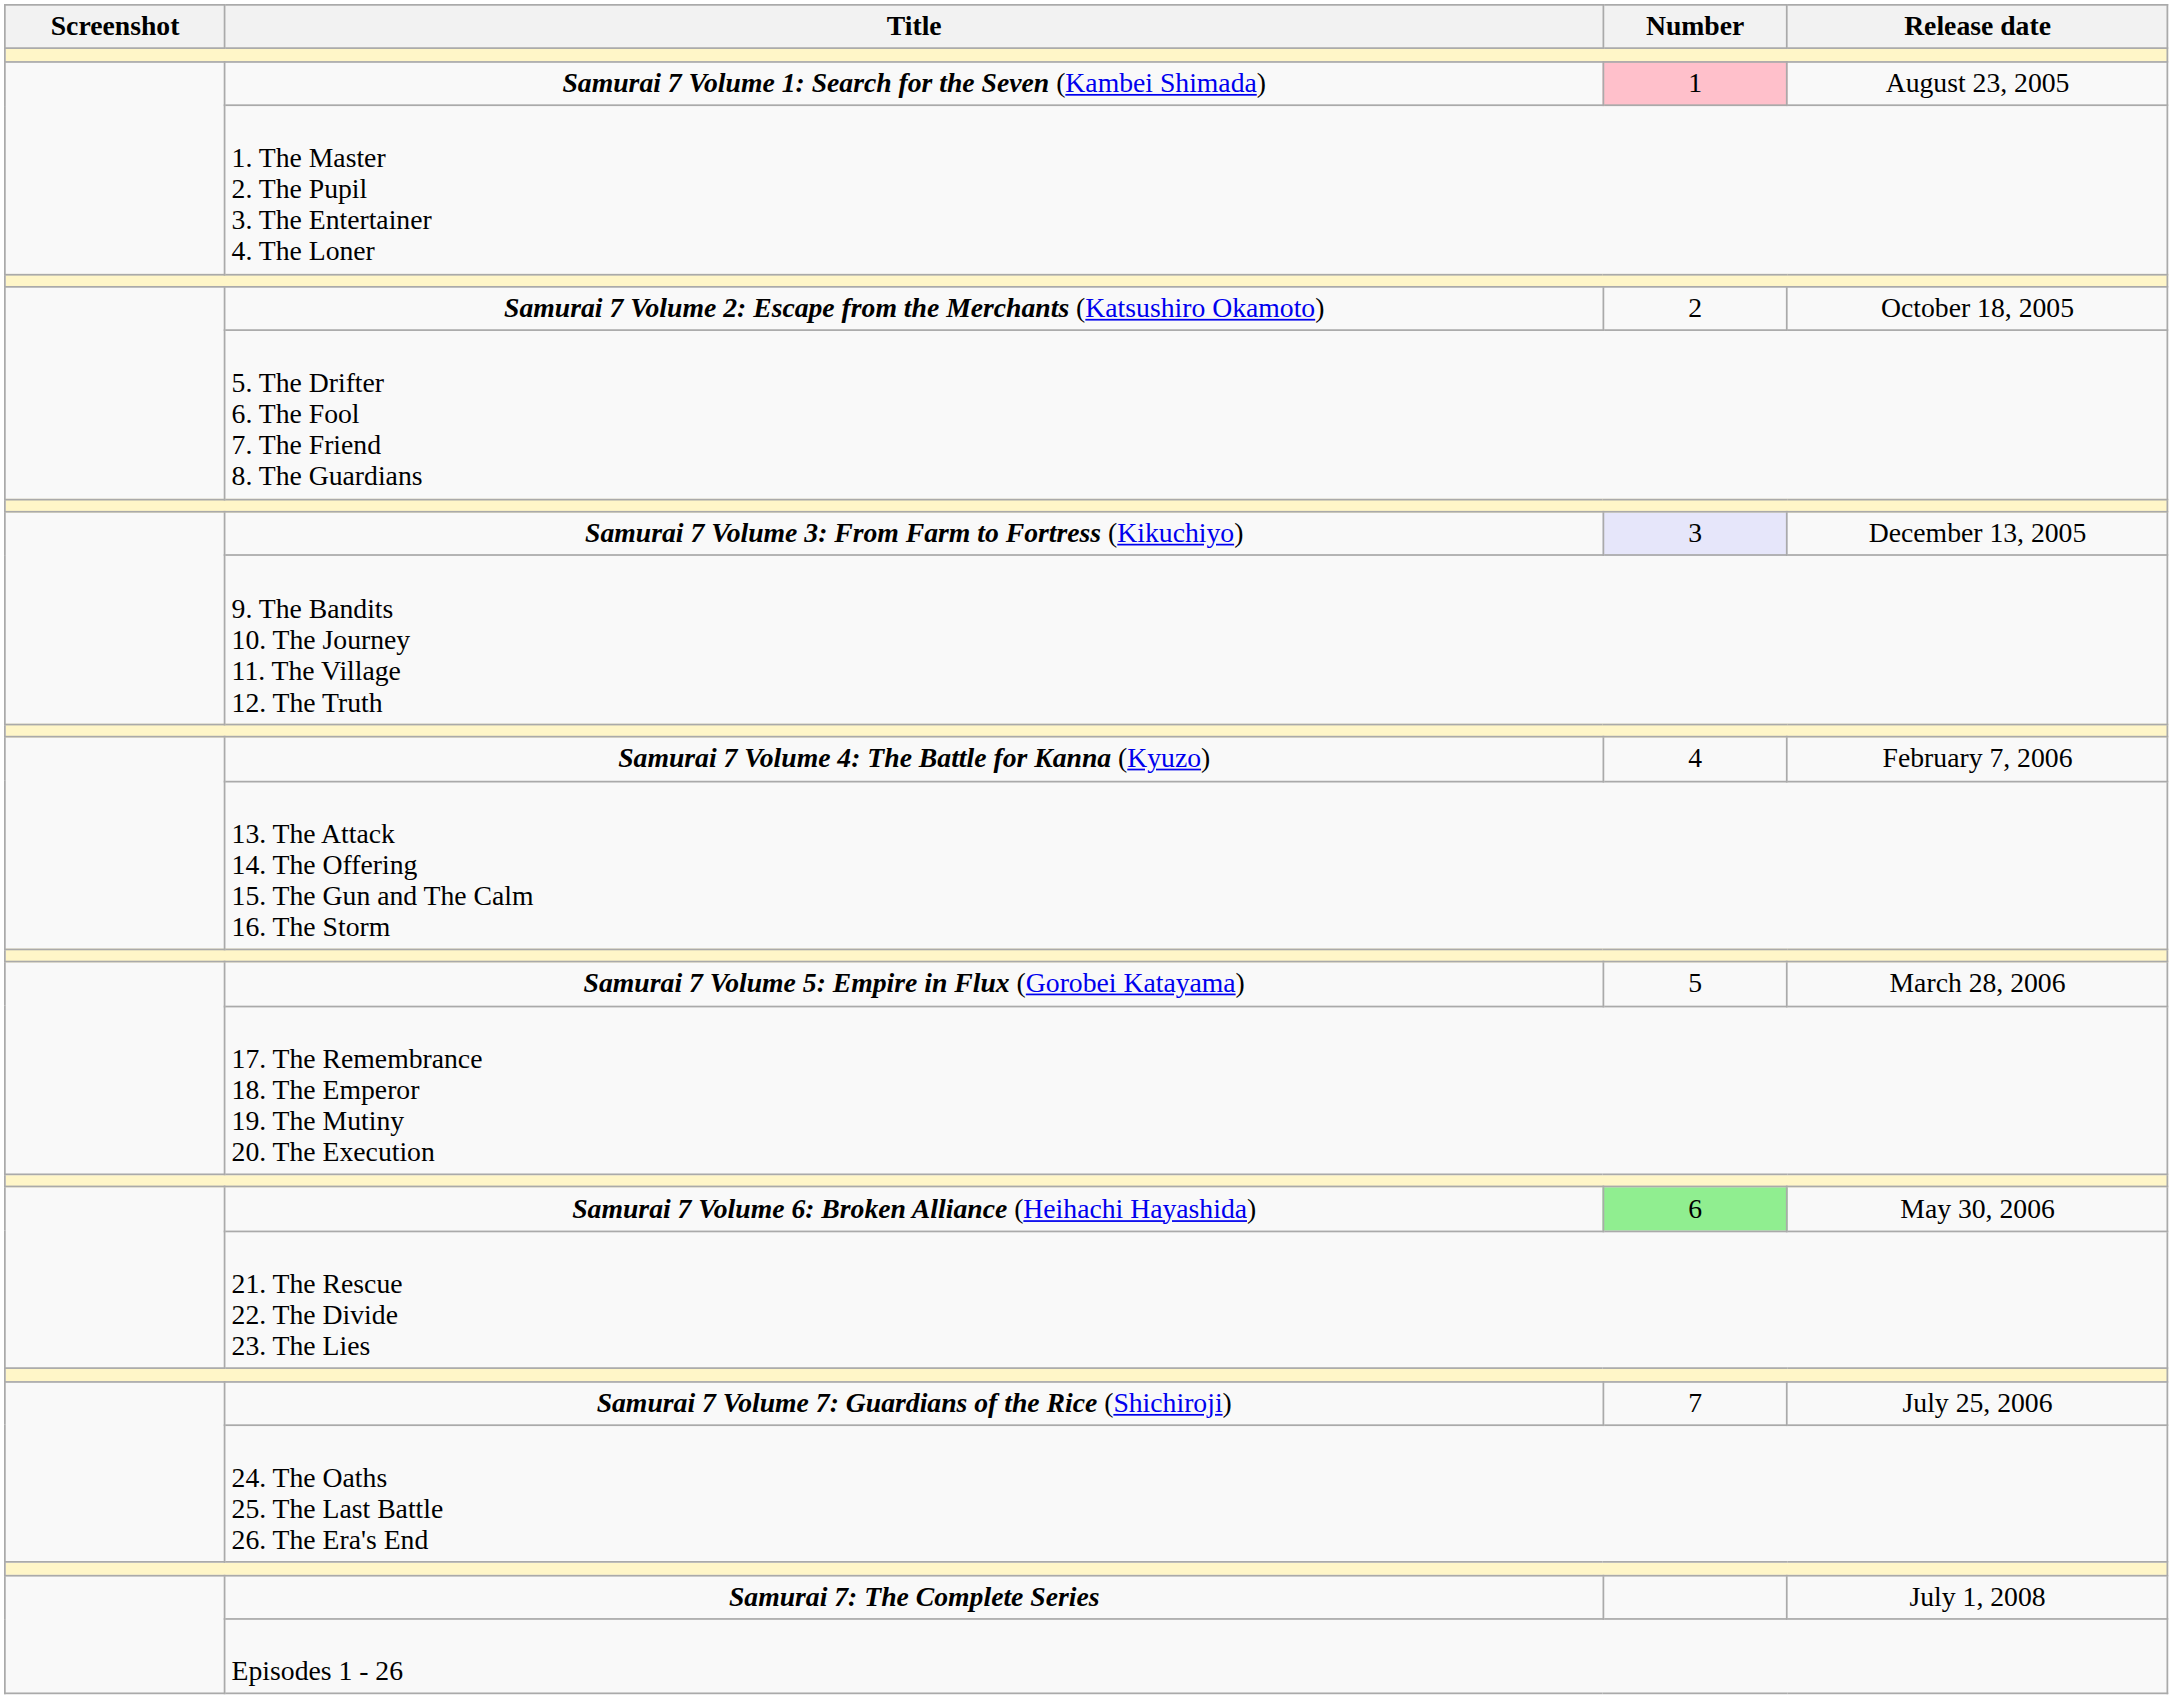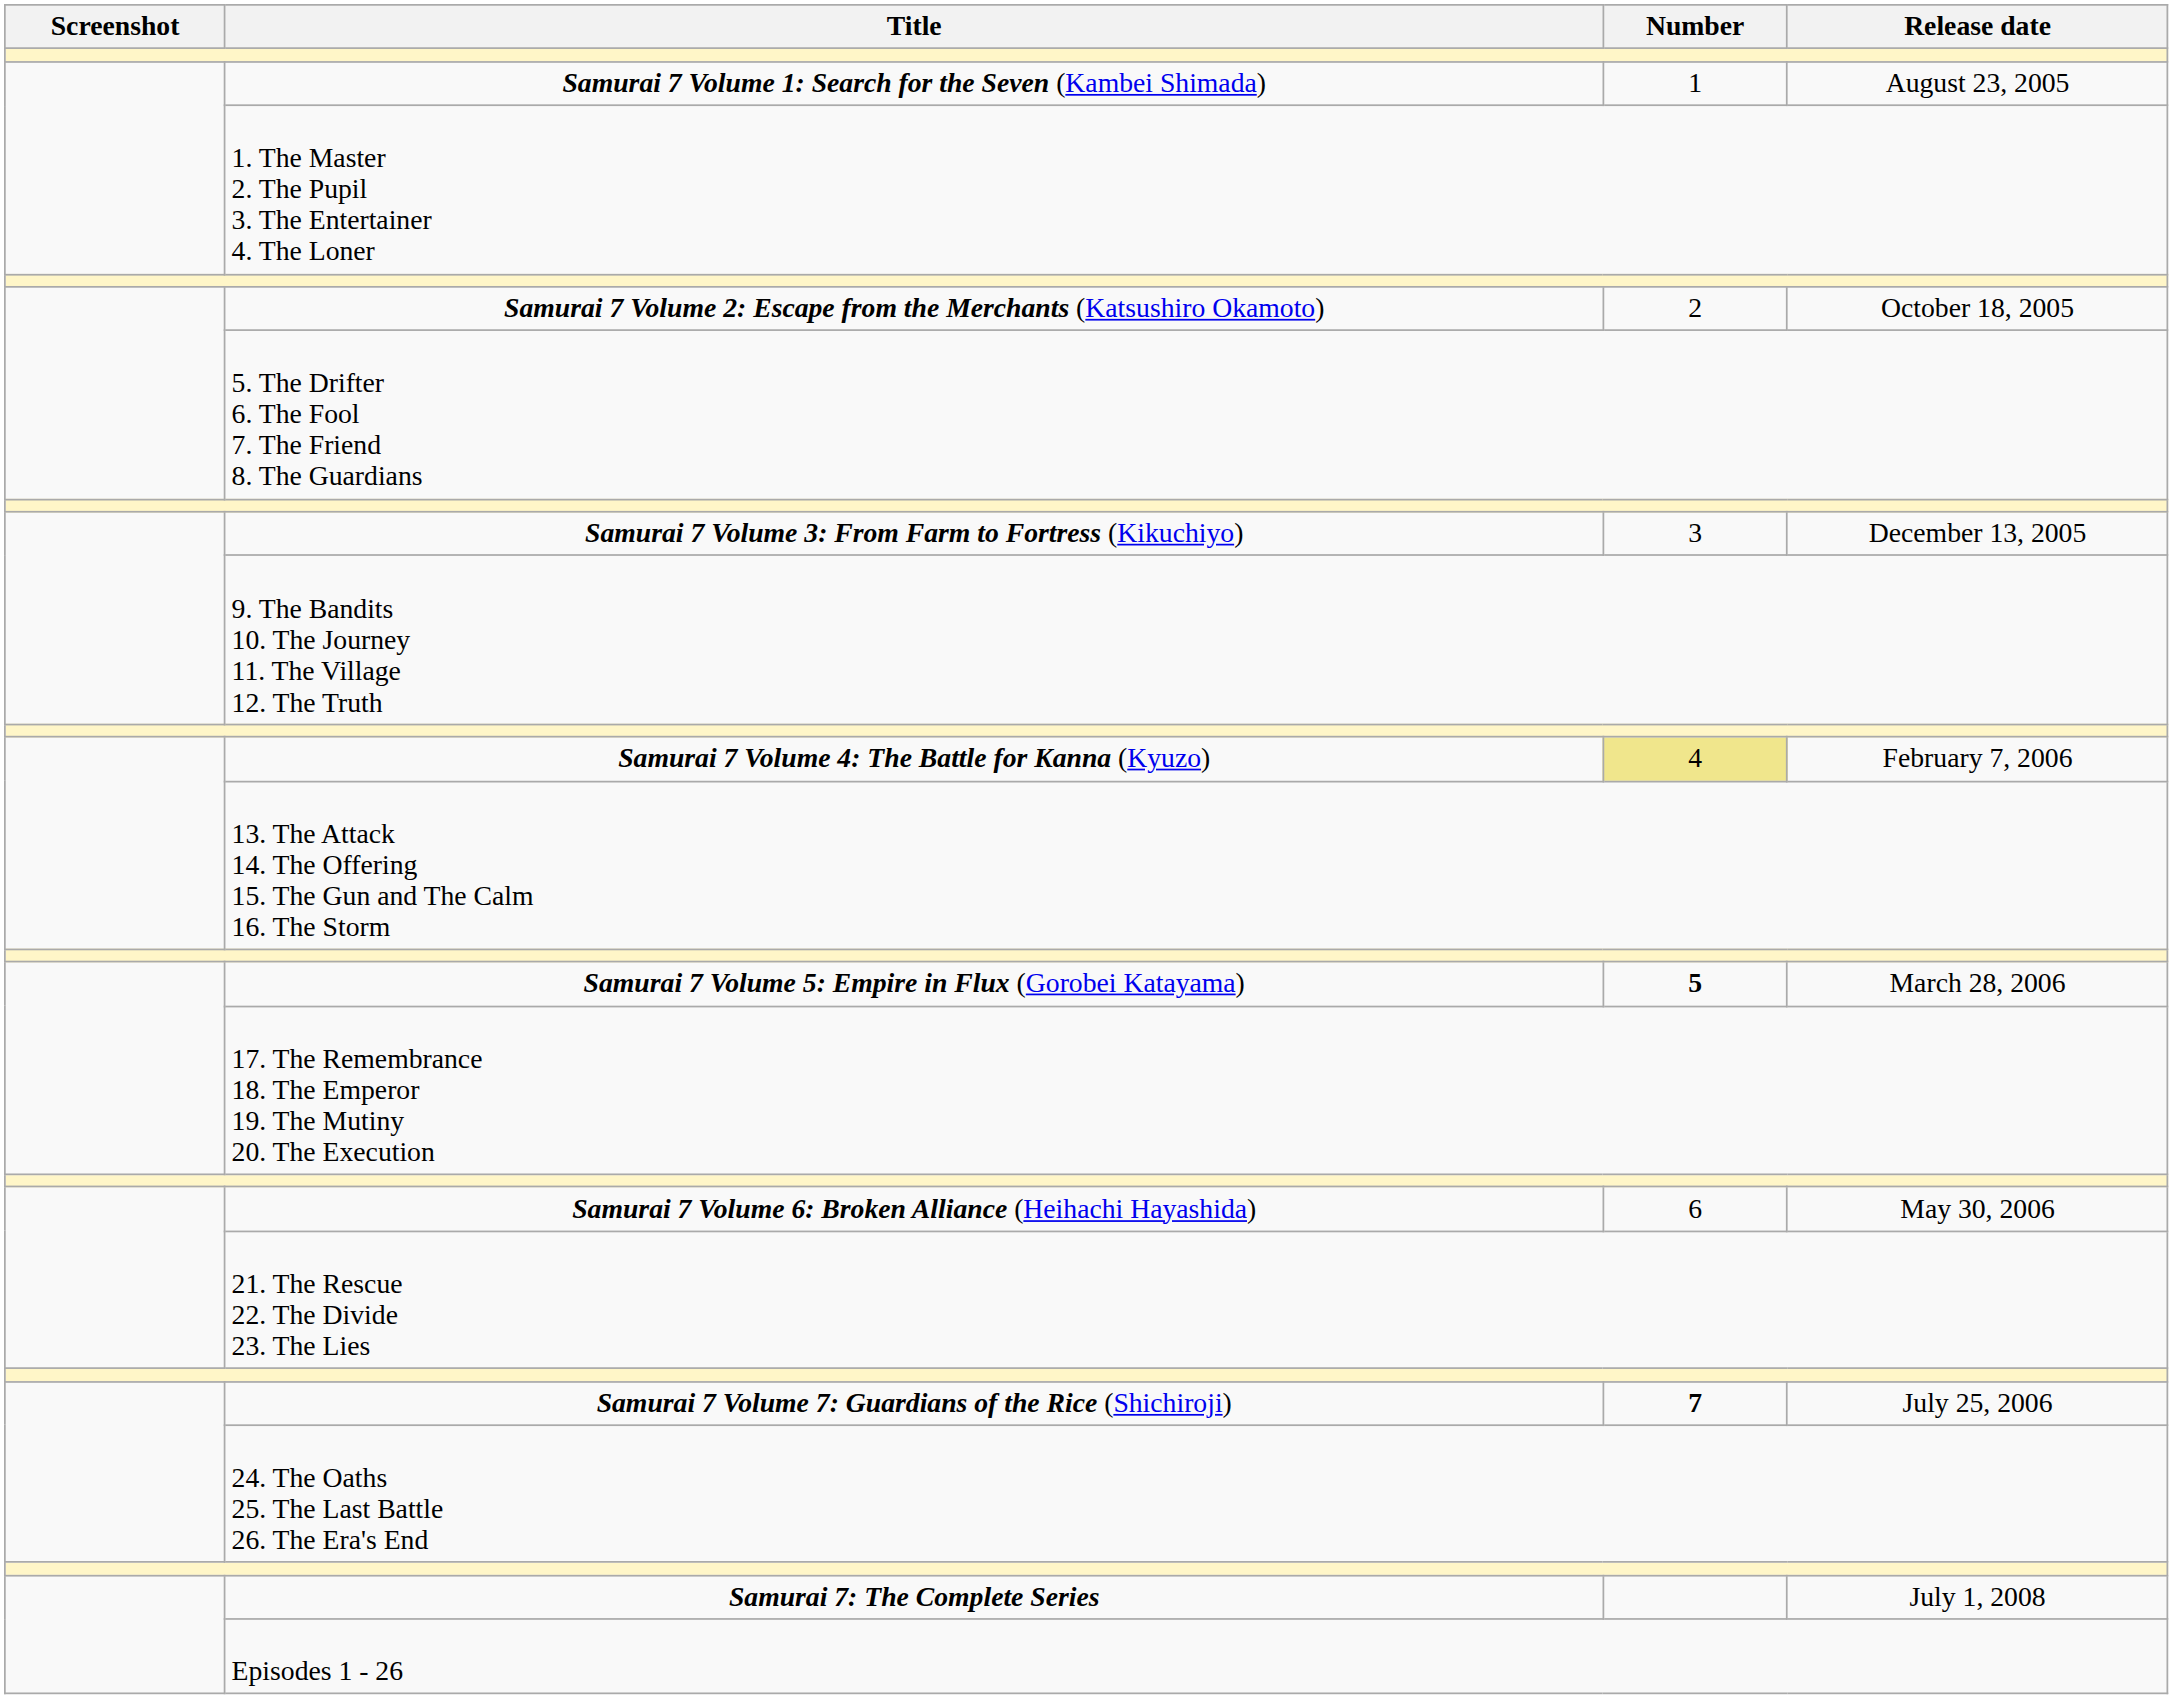Samurai 7 Volume 1: Search for the Seven (Kambei Shimada) | Number: pink background -> no background
Samurai 7 Volume 3: From Farm to Fortress (Kikuchiyo) | Number: lavender background -> no background
Samurai 7 Volume 4: The Battle for Kanna (Kyuzo) | Number: no background -> khaki background
Samurai 7 Volume 5: Empire in Flux (Gorobei Katayama) | Number: normal -> bold
Samurai 7 Volume 6: Broken Alliance (Heihachi Hayashida) | Number: lightgreen background -> no background
Samurai 7 Volume 7: Guardians of the Rice (Shichiroji) | Number: normal -> bold
